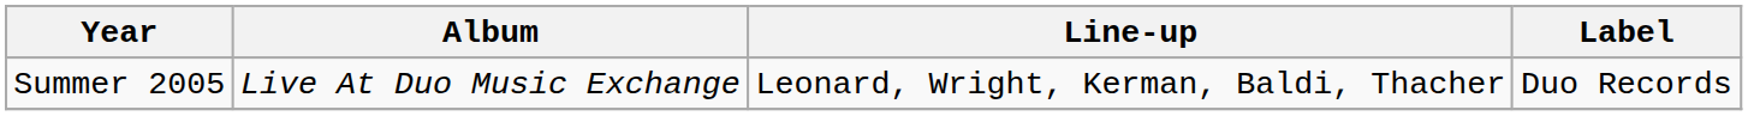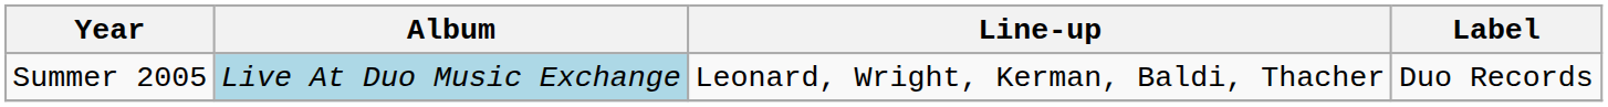Summer 2005 | Album: no background -> lightblue background
